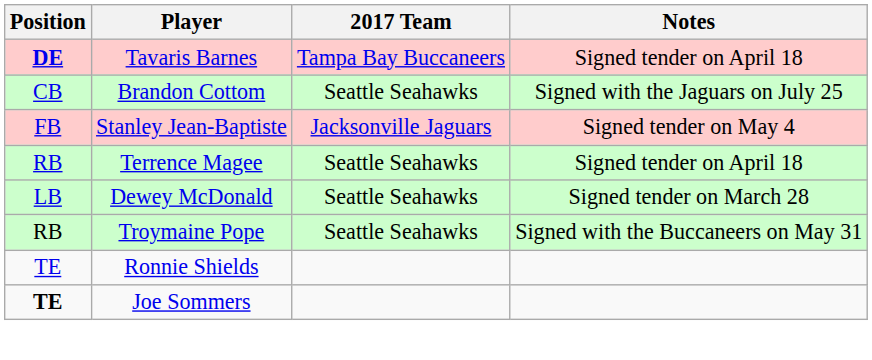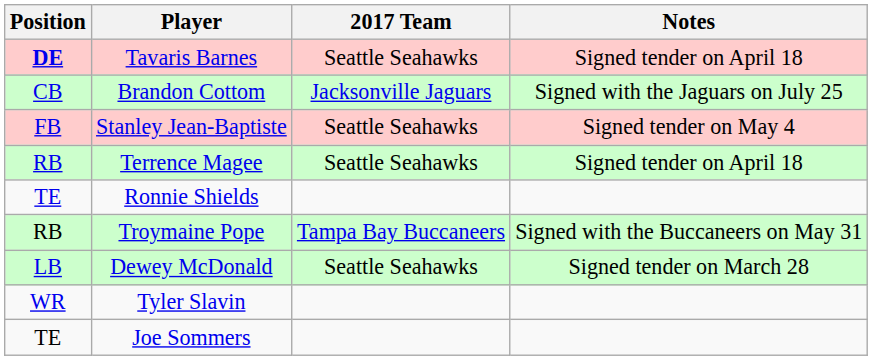Tavaris Barnes | 2017 Team: Tampa Bay Buccaneers -> Seattle Seahawks
Brandon Cottom | 2017 Team: Seattle Seahawks -> Jacksonville Jaguars
Stanley Jean-Baptiste | 2017 Team: Jacksonville Jaguars -> Seattle Seahawks
rows swapped: Dewey McDonald <-> Ronnie Shields
Troymaine Pope | 2017 Team: Seattle Seahawks -> Tampa Bay Buccaneers
+ row: WR | Tyler Slavin
Joe Sommers | Position: bold -> normal
